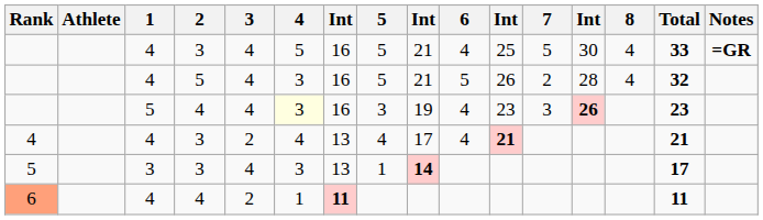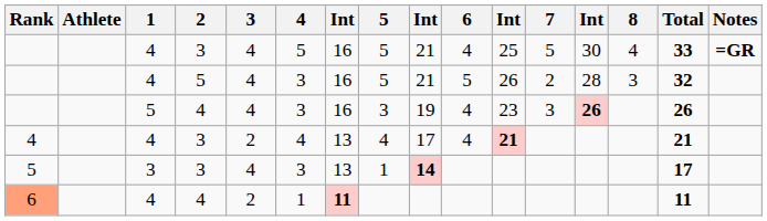row 3 | 8: 4 -> 3
row 4 | 4: lightyellow background -> no background
row 4 | Total: 23 -> 26
